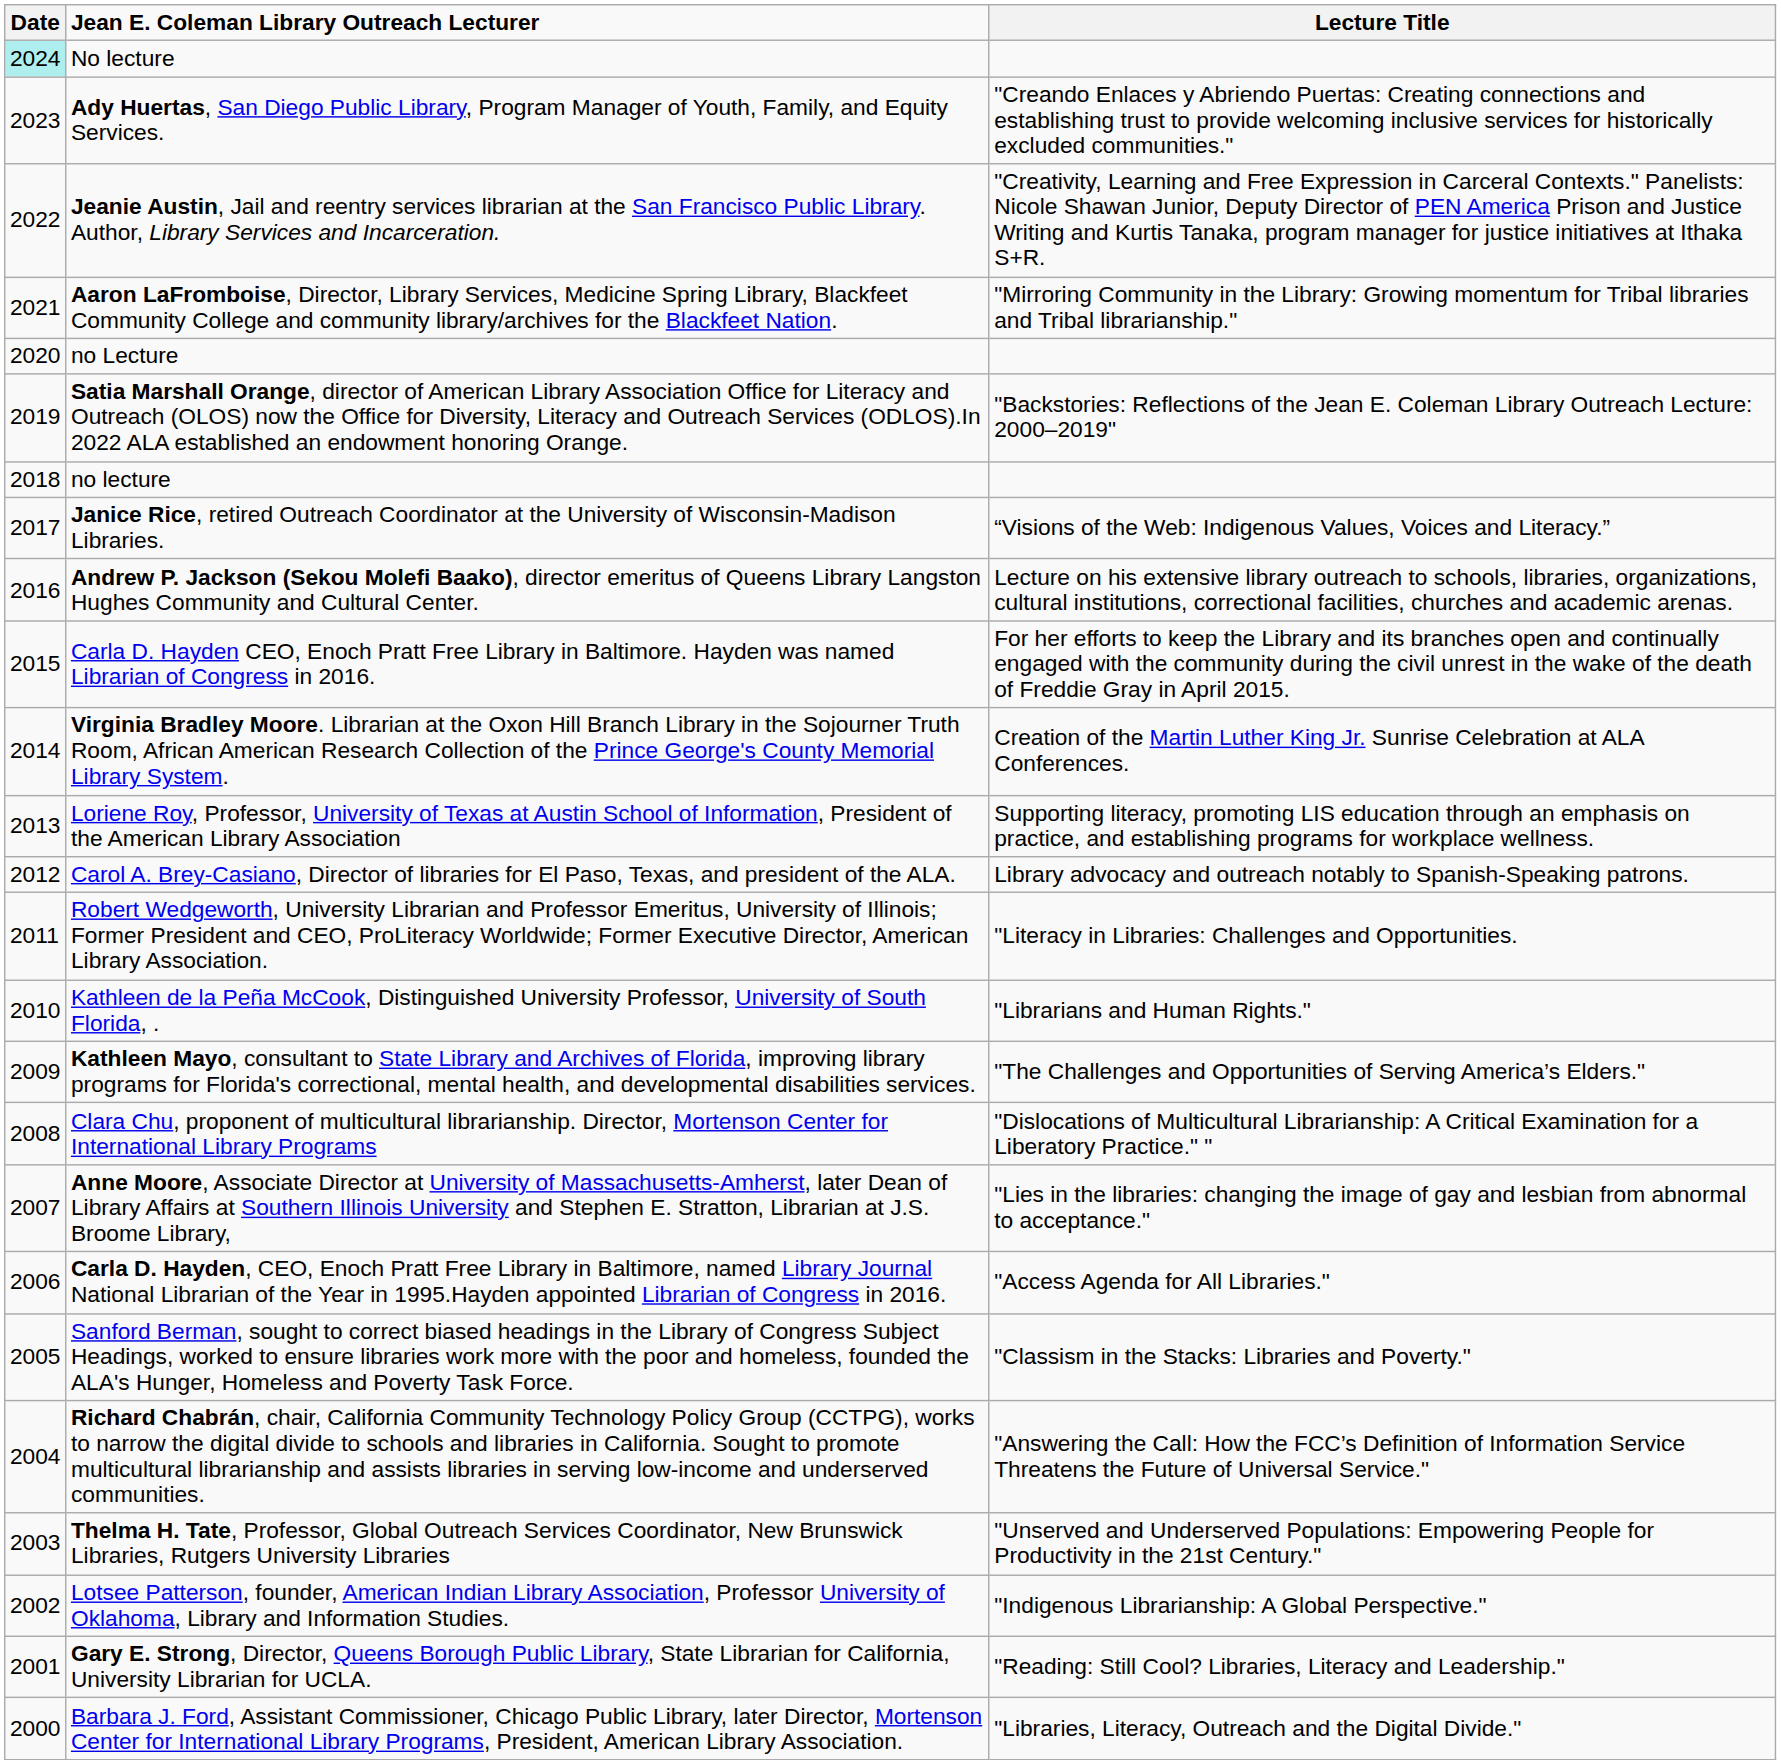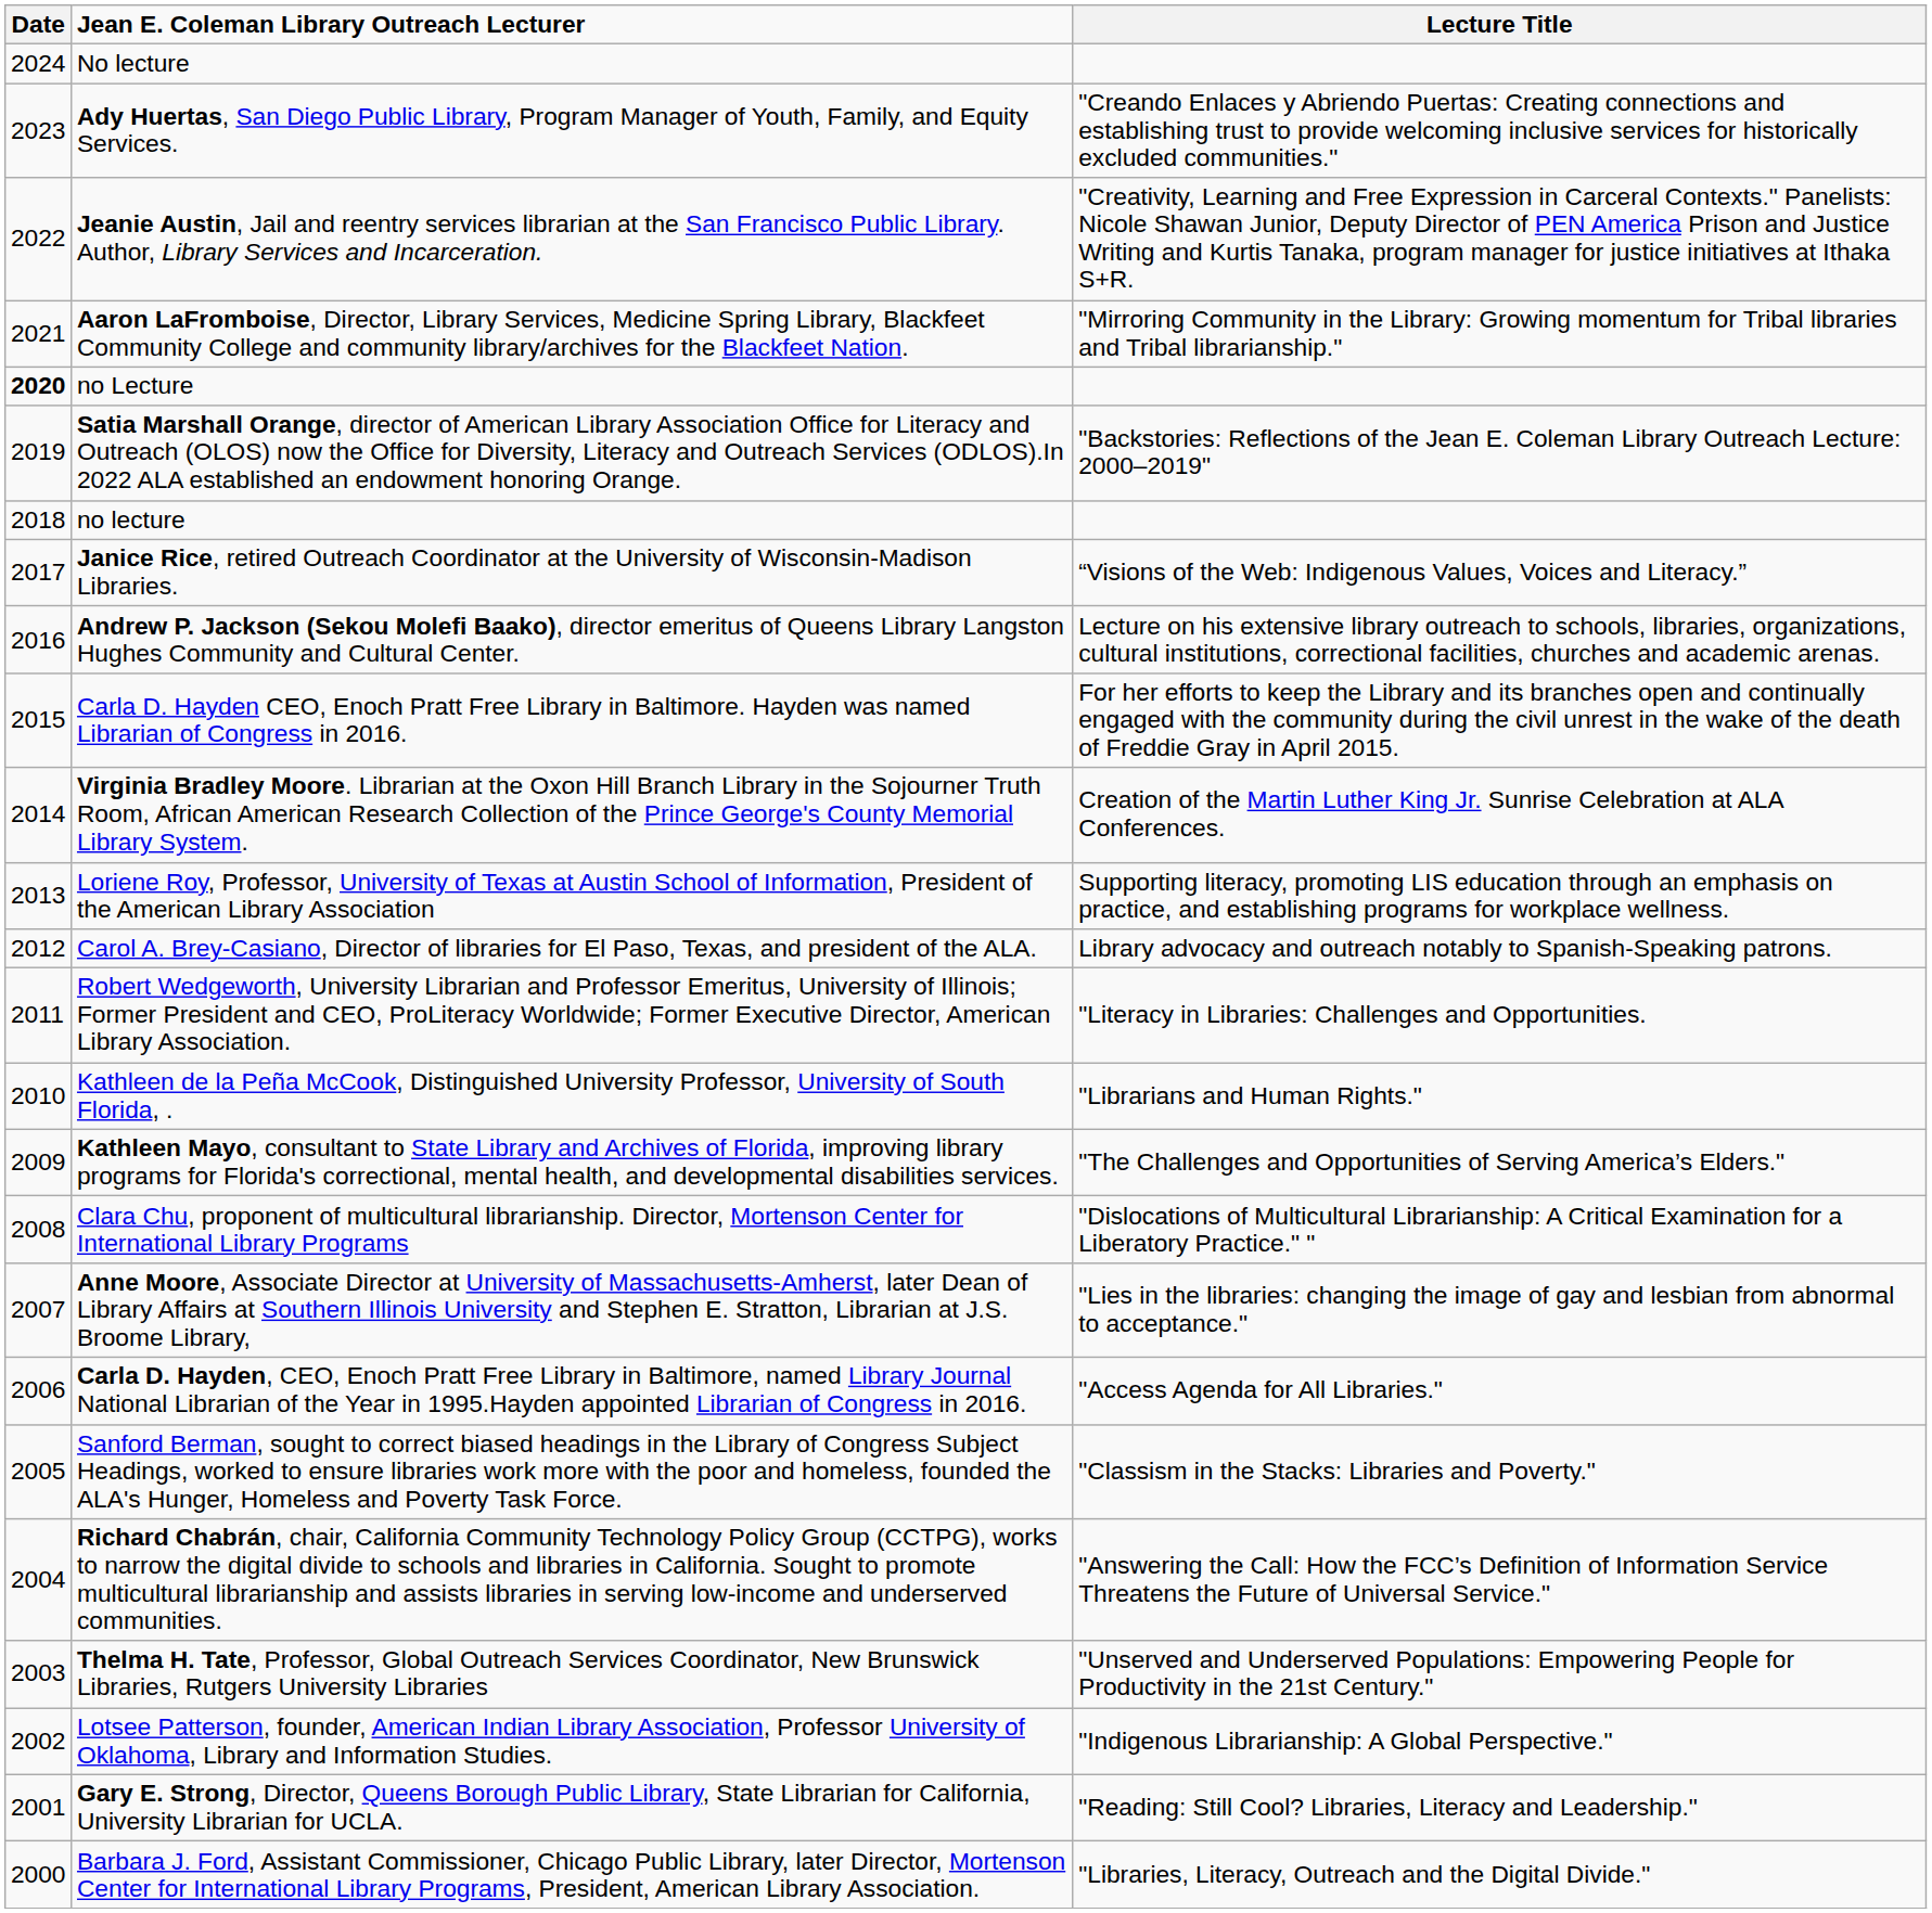No lecture | Date: paleturquoise background -> no background
no Lecture | Date: normal -> bold
